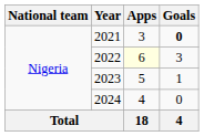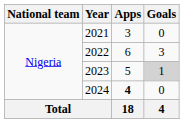2021 | Goals: bold -> normal
2022 | Apps: lightyellow background -> no background
2023 | Goals: no background -> lightgrey background
2024 | Apps: normal -> bold
